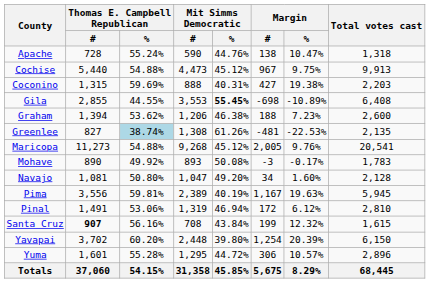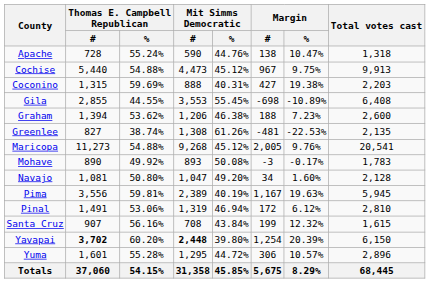Gila | Mit Simms Democratic / %: bold -> normal
Greenlee | Thomas E. Campbell Republican / %: lightblue background -> no background
Santa Cruz | Thomas E. Campbell Republican / #: bold -> normal
Yavapai | Thomas E. Campbell Republican / #: normal -> bold
Yavapai | Mit Simms Democratic / #: normal -> bold
